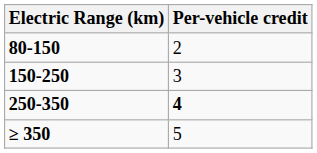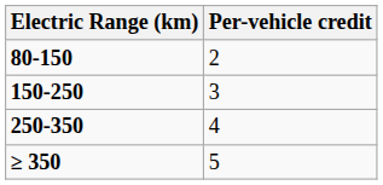250-350 | Per-vehicle credit: bold -> normal
